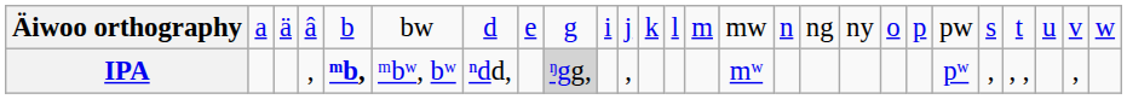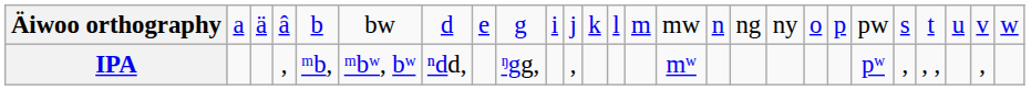IPA | column 5: bold -> normal
IPA | column 9: lightgrey background -> no background
